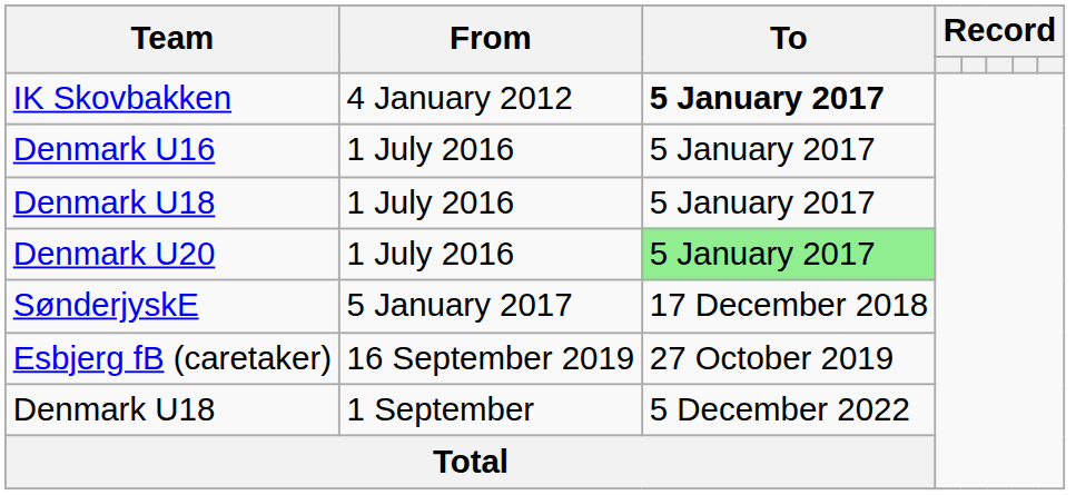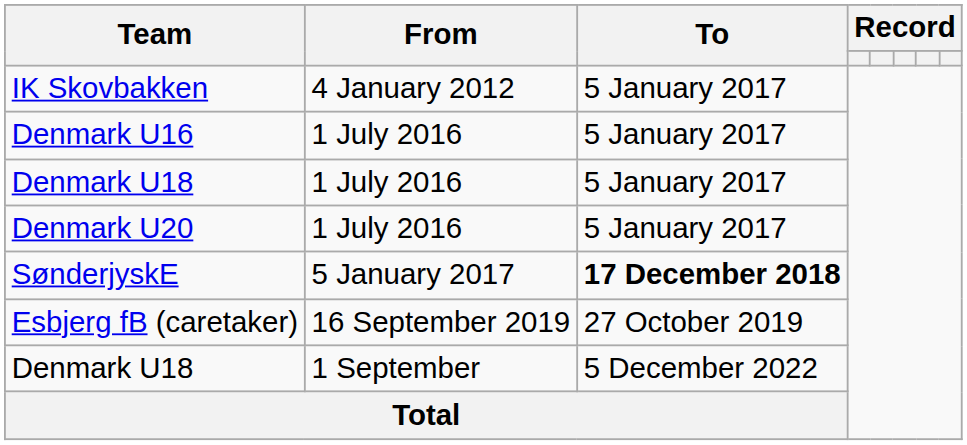IK Skovbakken | To: bold -> normal
Denmark U20 | To: lightgreen background -> no background
SønderjyskE | To: normal -> bold
